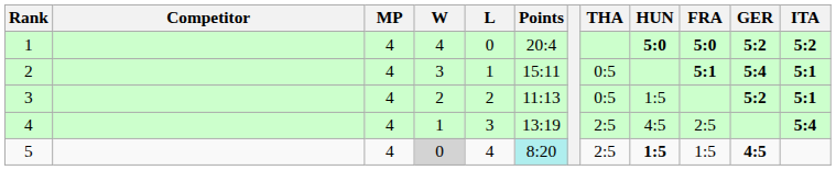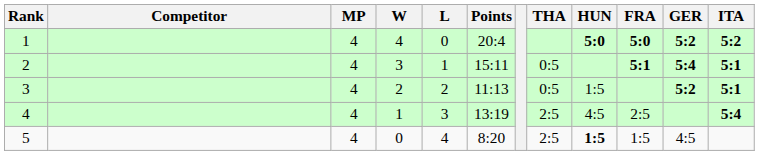5 | W: lightgrey background -> no background
5 | Points: paleturquoise background -> no background
5 | GER: bold -> normal
